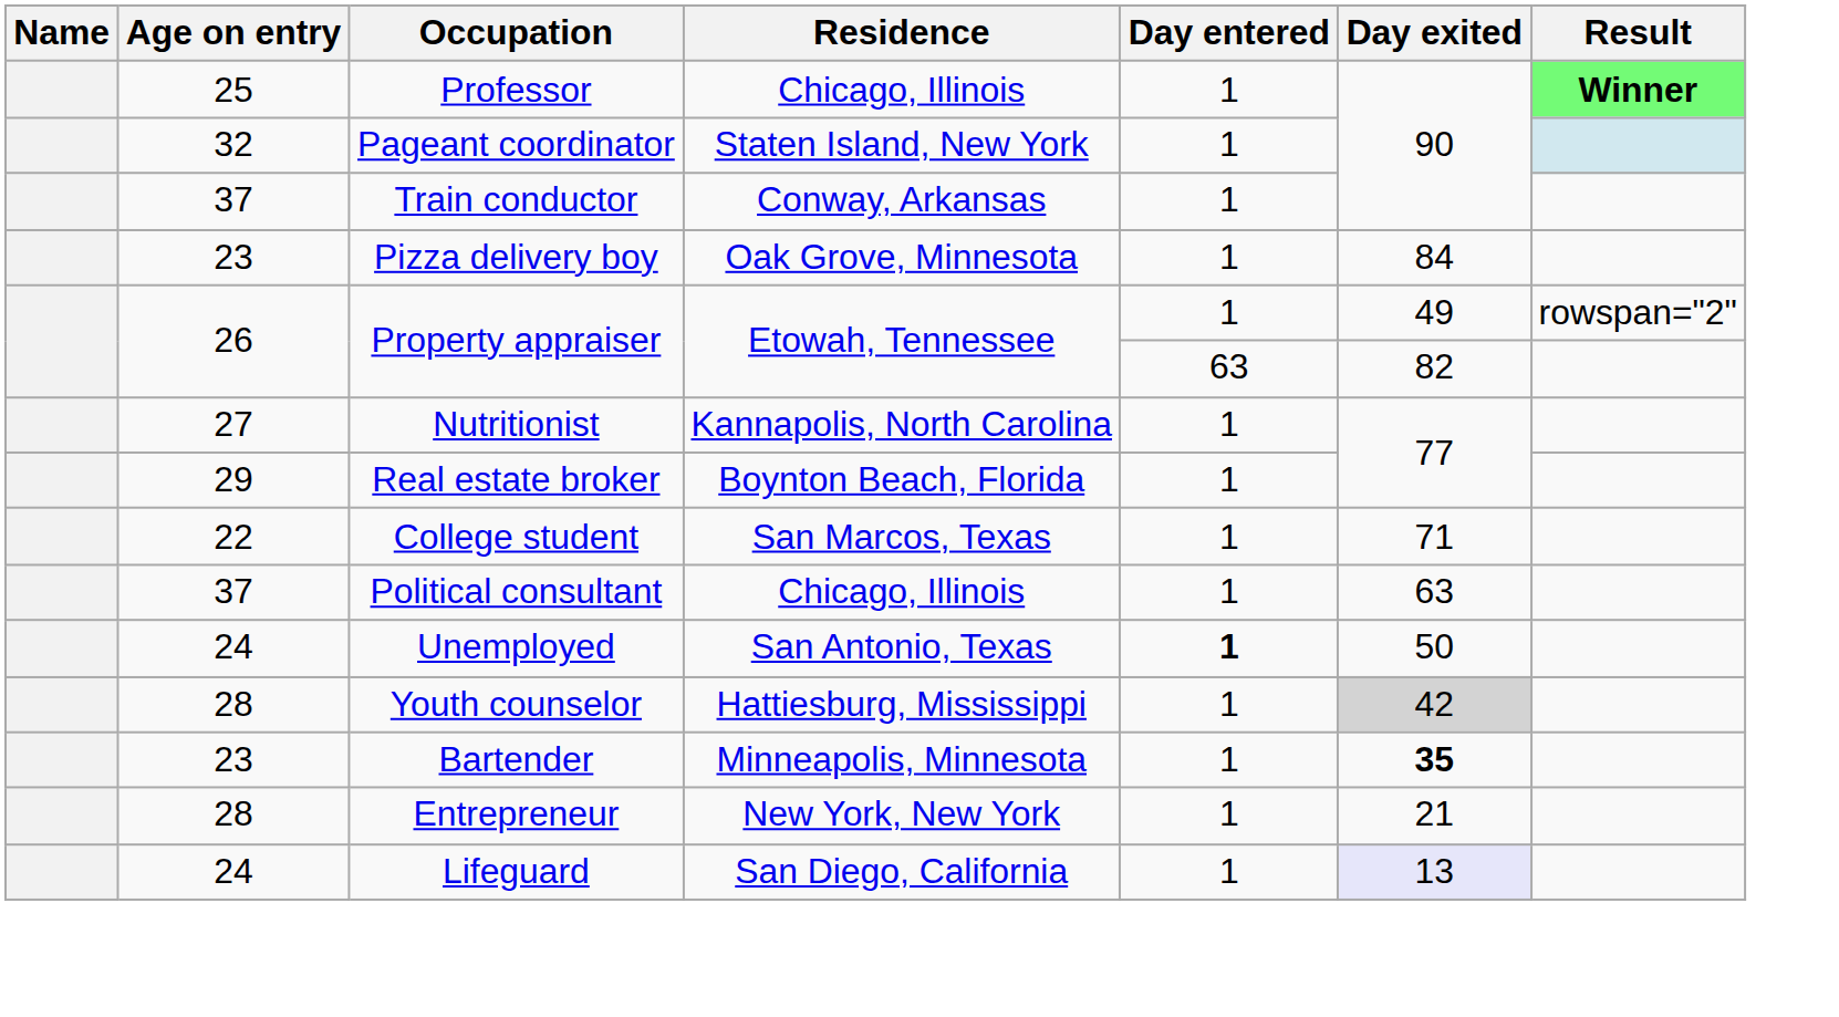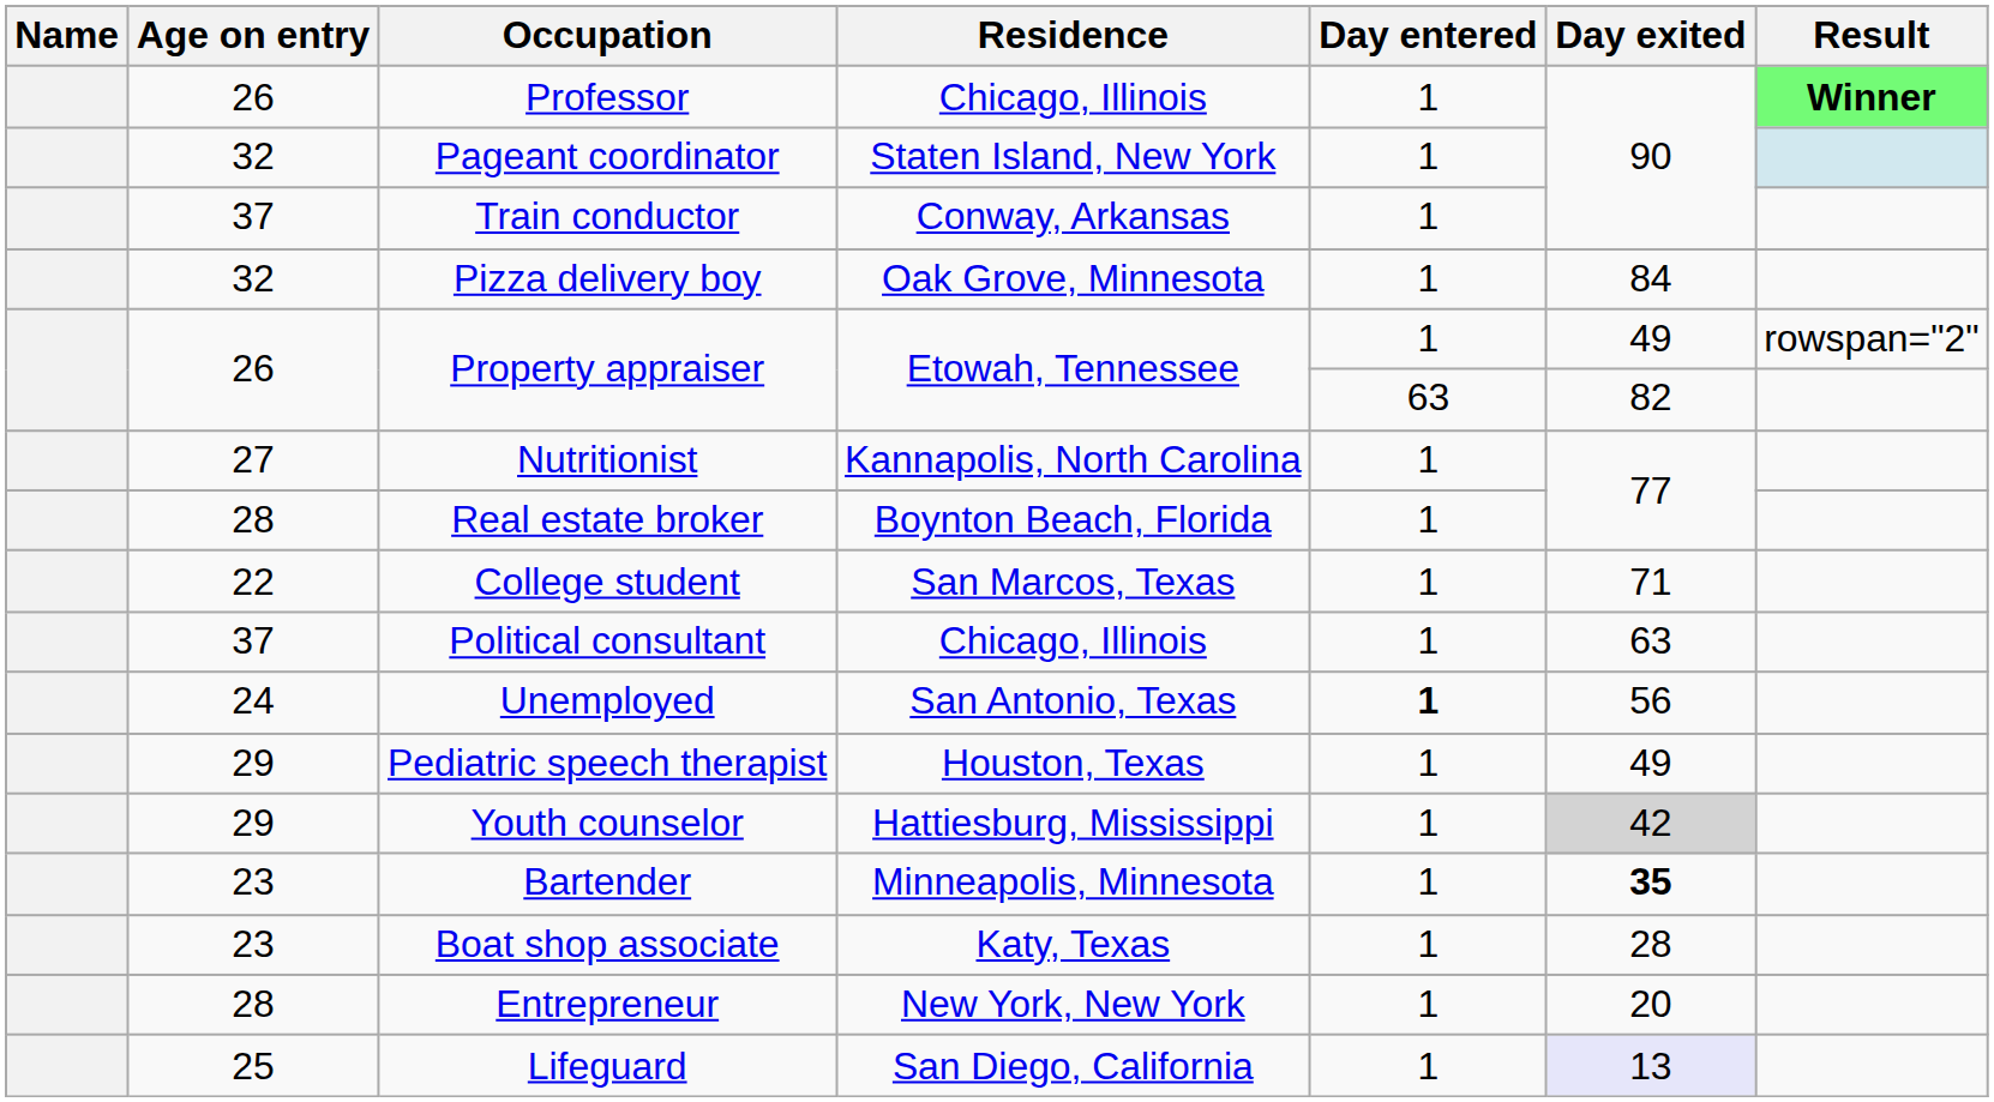Professor | Age on entry: 25 -> 26
Pizza delivery boy | Age on entry: 23 -> 32
Real estate broker | Age on entry: 29 -> 28
Unemployed | Day exited: 50 -> 56
+ row: 29 | Pediatric speech therapist | Houston, Texas | 1 | 49
Youth counselor | Age on entry: 28 -> 29
+ row: 23 | Boat shop associate | Katy, Texas | 1 | 28
Entrepreneur | Day exited: 21 -> 20
Lifeguard | Age on entry: 24 -> 25
